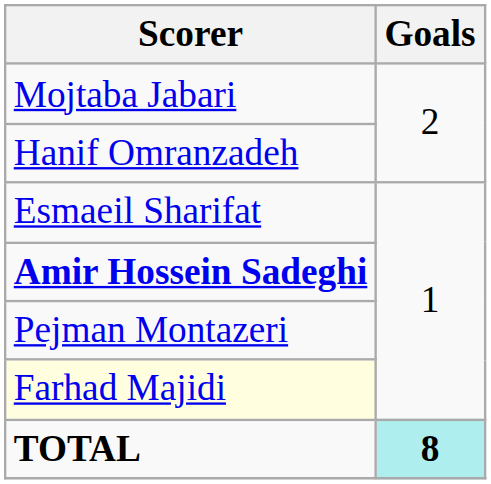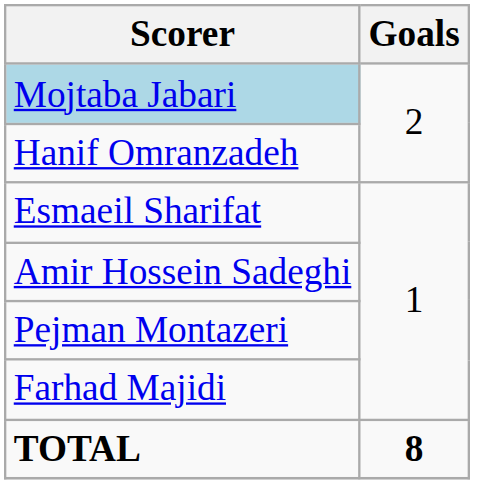Mojtaba Jabari | Scorer: no background -> lightblue background
Amir Hossein Sadeghi | Scorer: bold -> normal
Farhad Majidi | Scorer: lightyellow background -> no background
TOTAL | Goals: paleturquoise background -> no background
